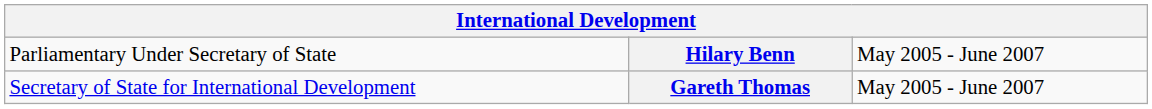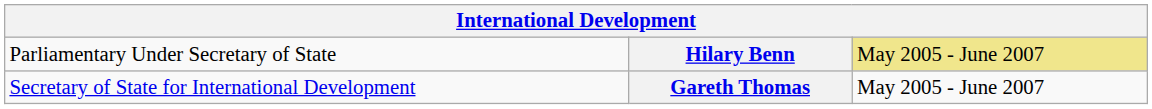Hilary Benn | column 3: no background -> khaki background
